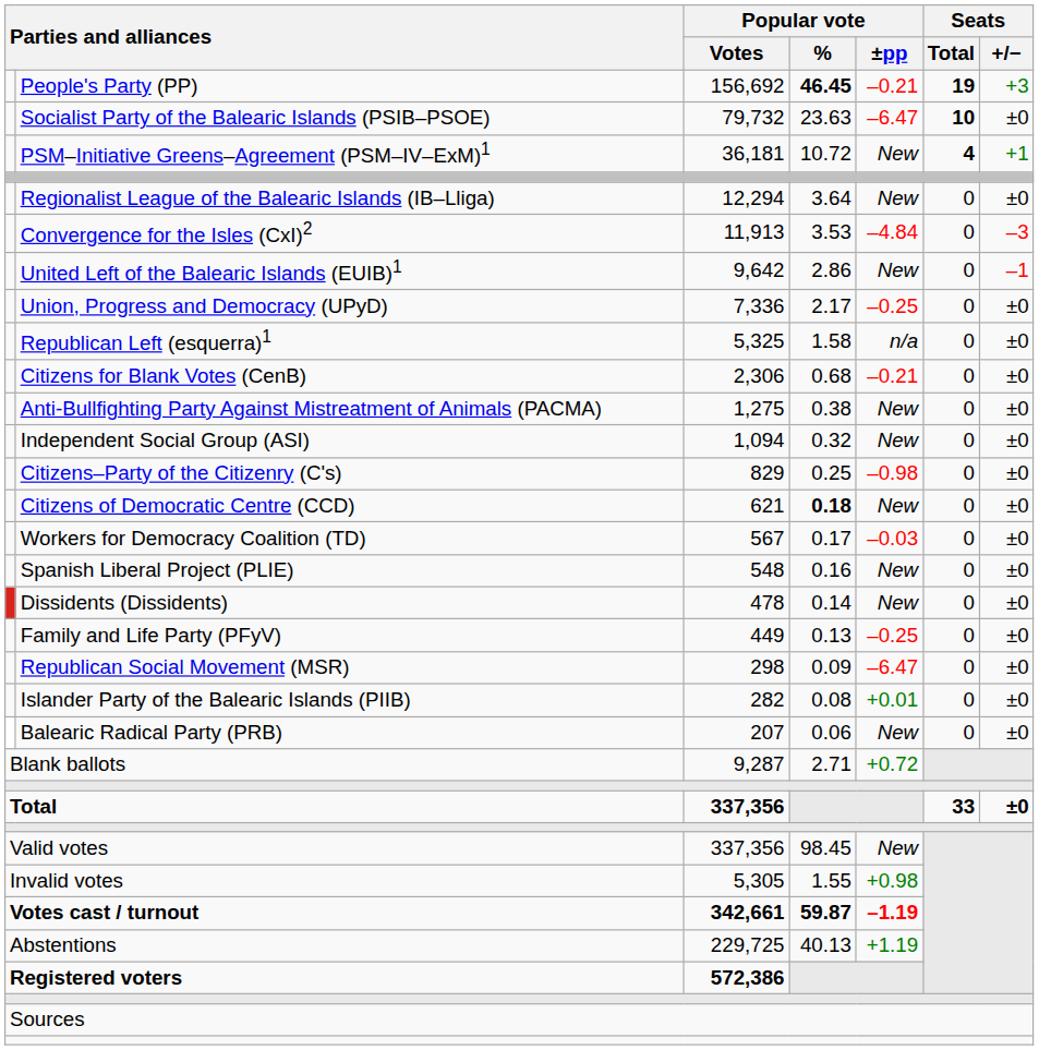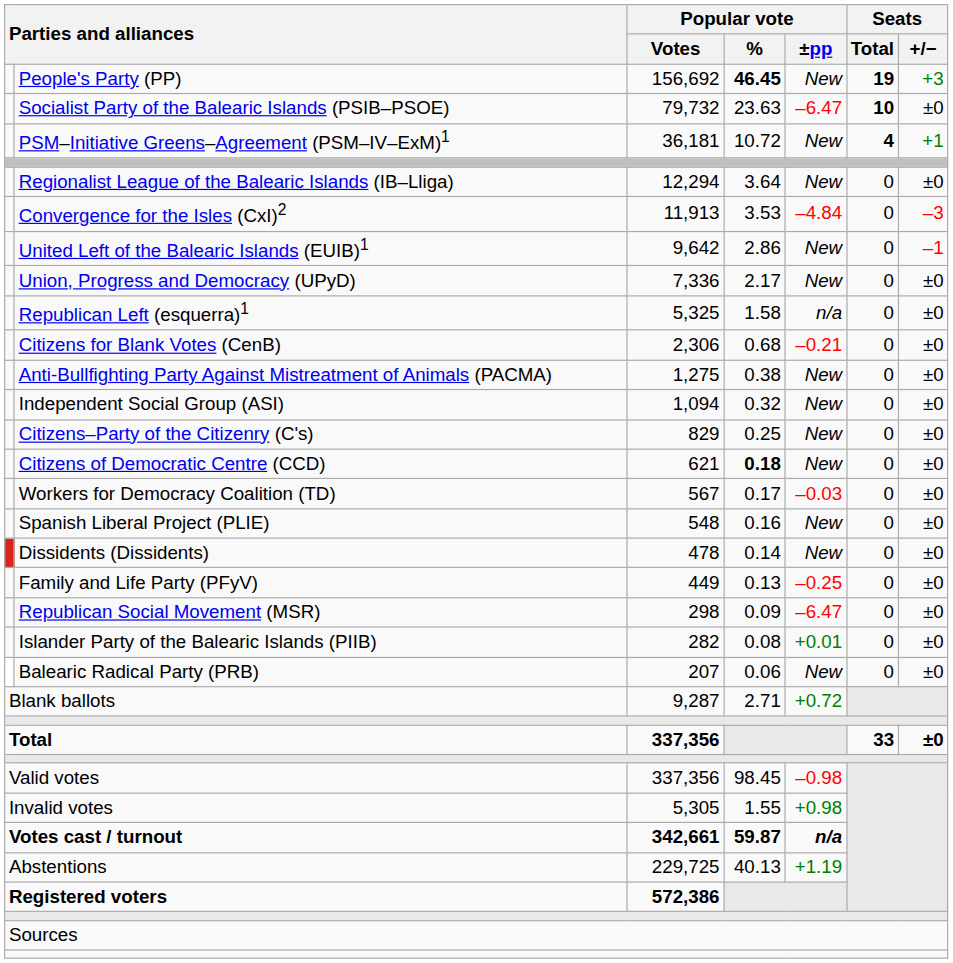People's Party (PP) | Popular vote / ±pp: –0.21 -> New
Union, Progress and Democracy (UPyD) | Popular vote / ±pp: –0.25 -> New
Citizens–Party of the Citizenry (C's) | Popular vote / ±pp: –0.98 -> New
Valid votes | Popular vote / ±pp: New -> –0.98
Votes cast / turnout | Popular vote / ±pp: –1.19 -> n/a
